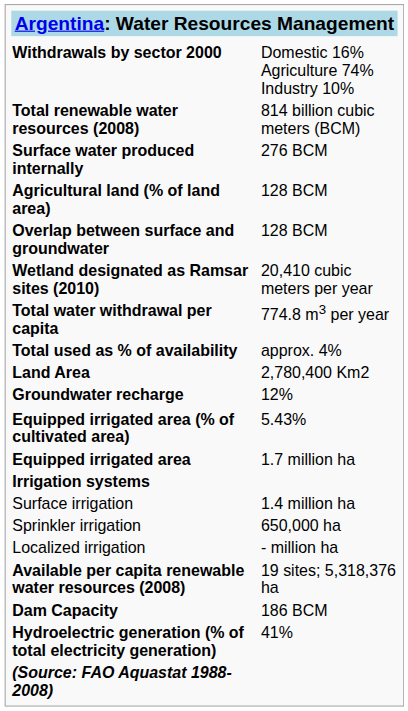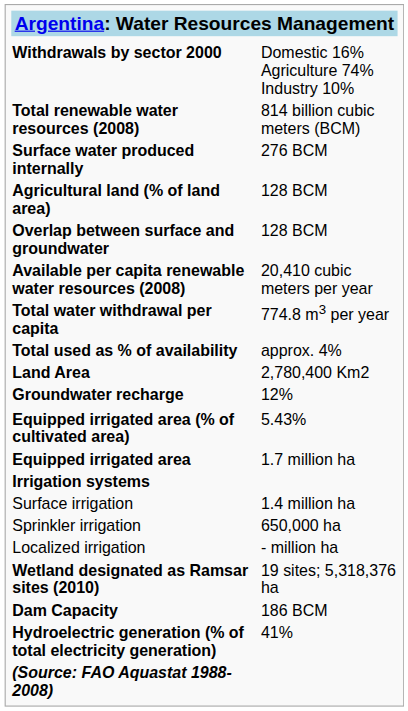row 7 | column 1: Wetland designated as Ramsar sites (2010) -> Available per capita renewable water resources (2008)
row 18 | column 1: Available per capita renewable water resources (2008) -> Wetland designated as Ramsar sites (2010)
